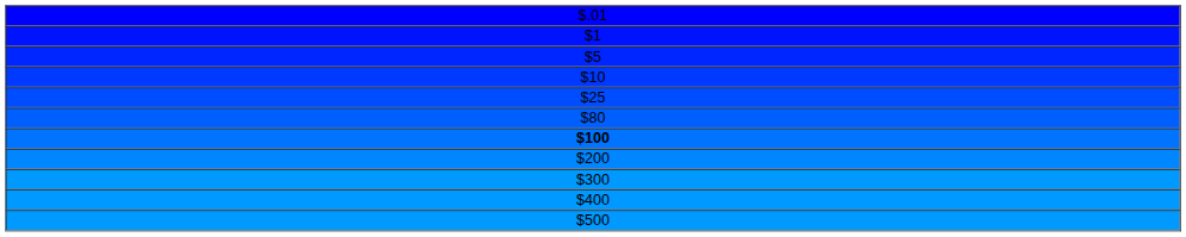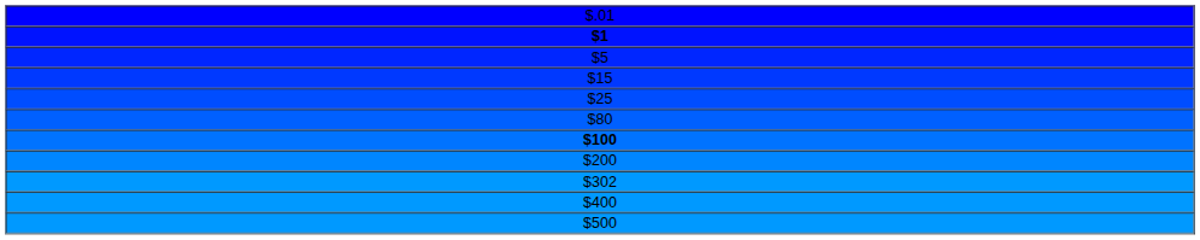row 2 | column 1: normal -> bold
row 4 | column 1: $10 -> $15
row 9 | column 1: $300 -> $302
